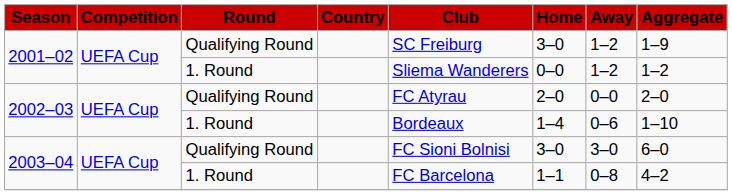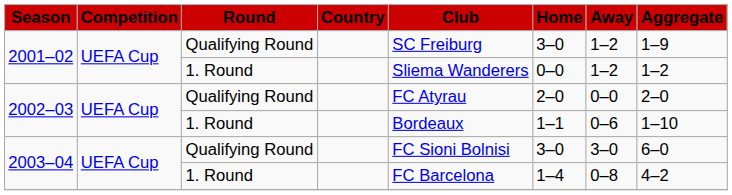2002–03 / 1. Round | Home: 1–4 -> 1–1
2003–04 / 1. Round | Home: 1–1 -> 1–4
